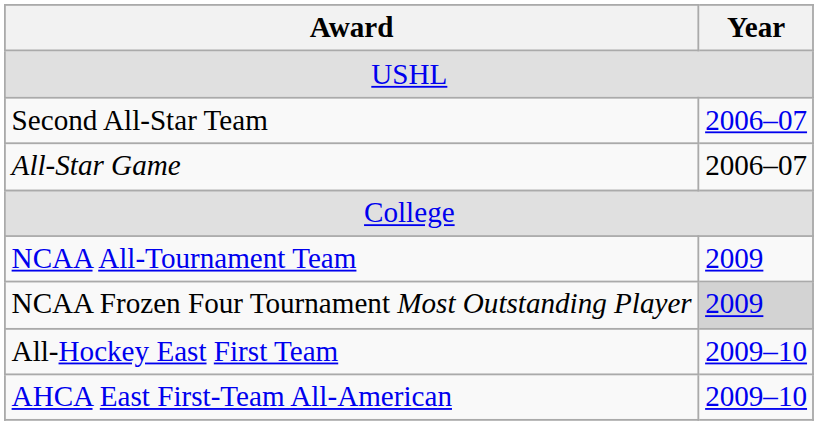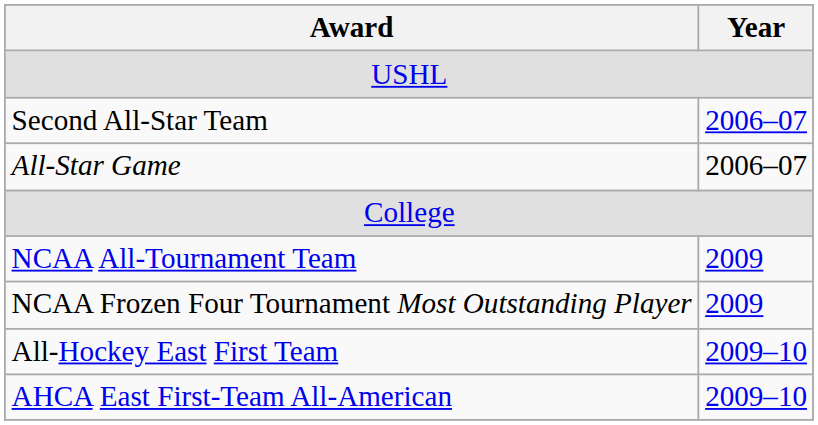NCAA Frozen Four Tournament Most Outstanding Player | Year: lightgrey background -> no background
